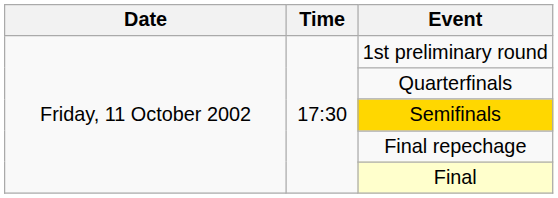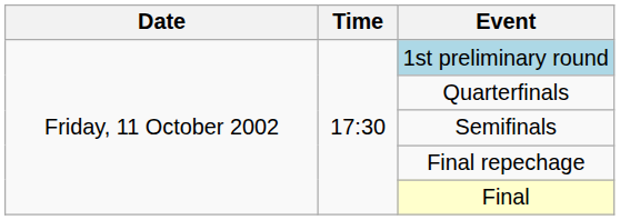1st preliminary round | Event: no background -> lightblue background
Semifinals | Event: gold background -> no background
